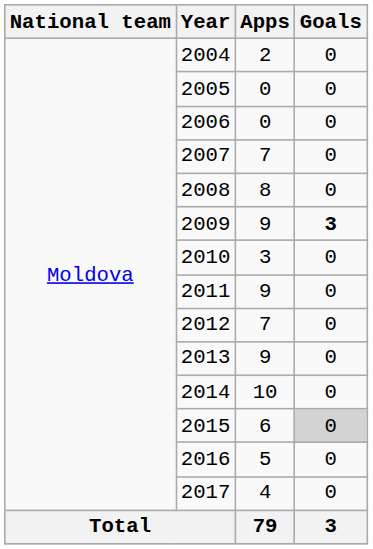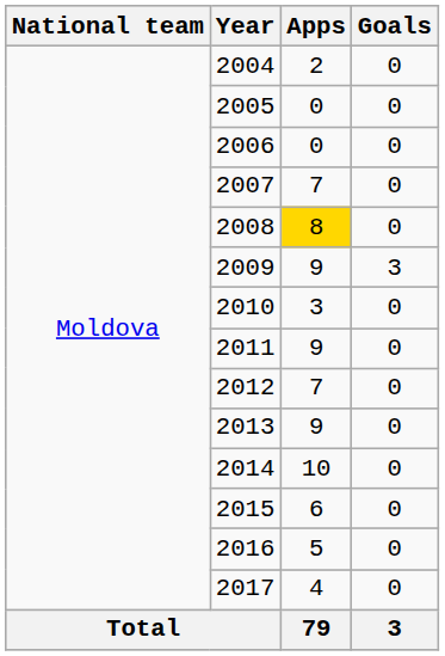2008 | Apps: no background -> gold background
2009 | Goals: bold -> normal
2015 | Goals: lightgrey background -> no background
